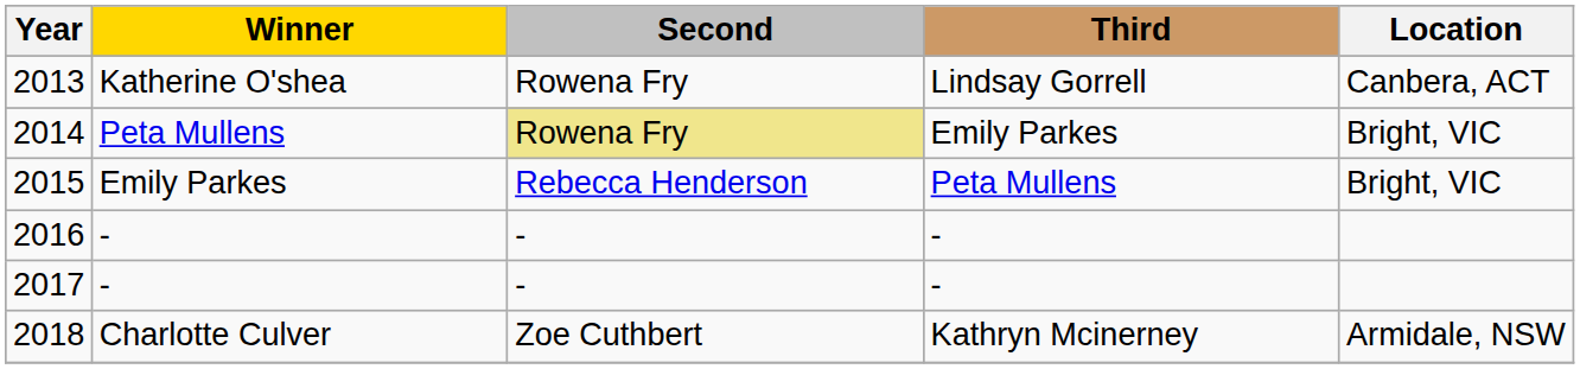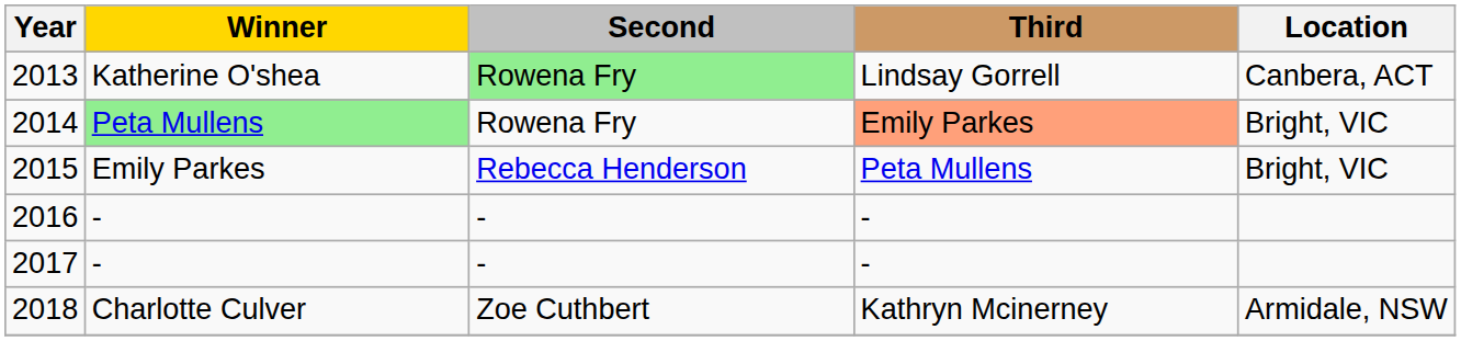2013 | Second: no background -> lightgreen background
2014 | Winner: no background -> lightgreen background
2014 | Second: khaki background -> no background
2014 | Third: no background -> lightsalmon background
